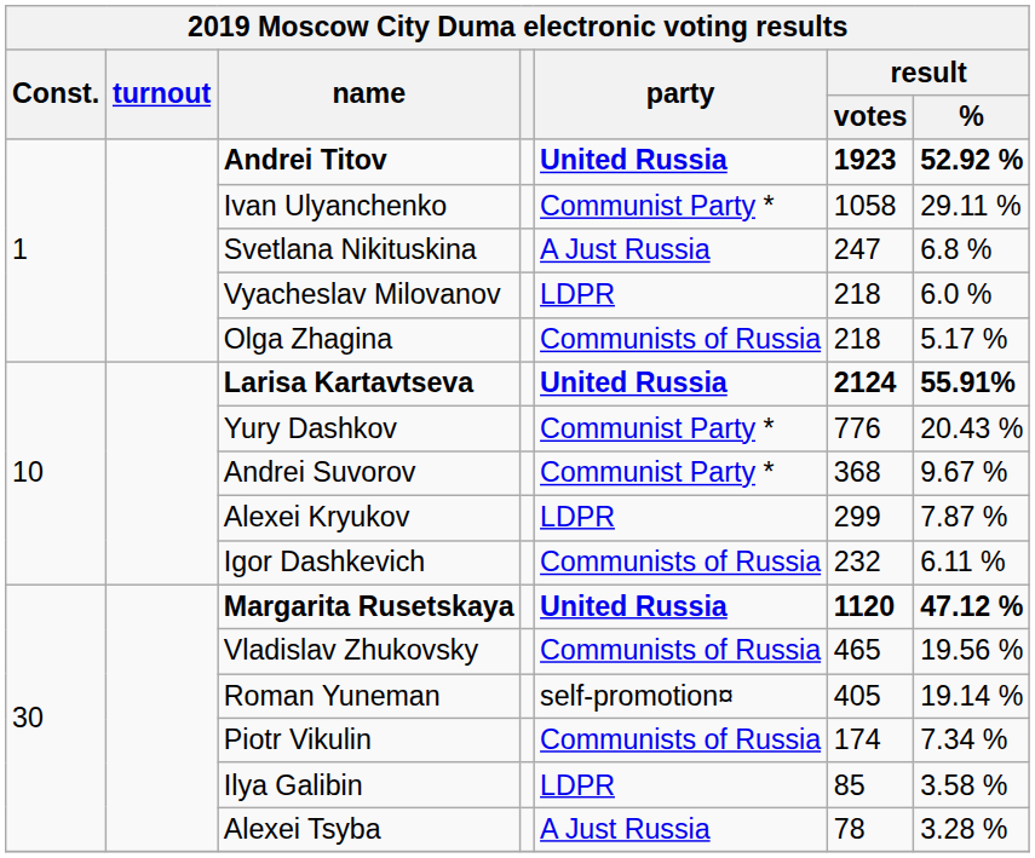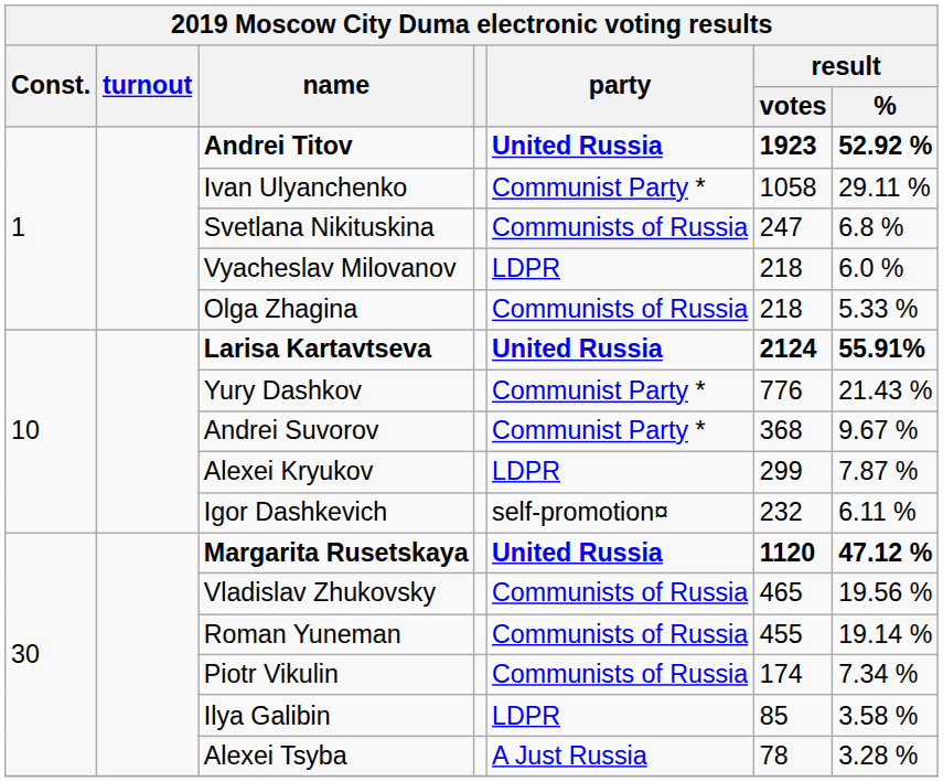Svetlana Nikituskina | party: A Just Russia -> Communists of Russia
Olga Zhagina | result / %: 5.17 % -> 5.33 %
Yury Dashkov | result / %: 20.43 % -> 21.43 %
Igor Dashkevich | party: Communists of Russia -> self-promotion¤
Roman Yuneman | party: self-promotion¤ -> Communists of Russia
Roman Yuneman | result / votes: 405 -> 455
